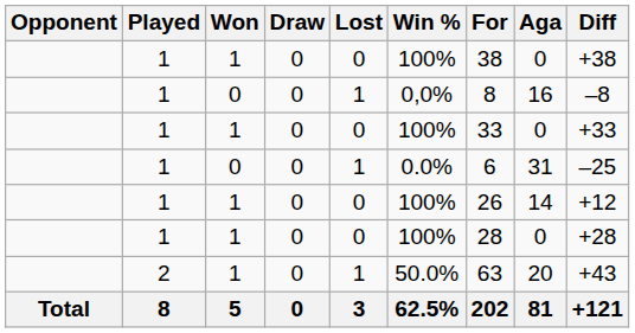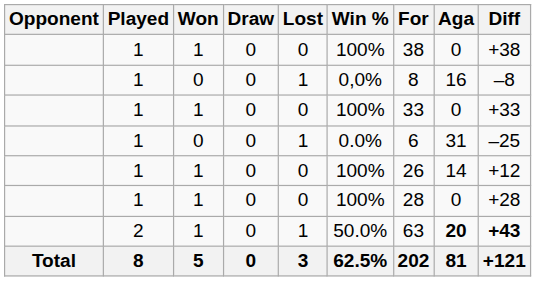2 | Aga: normal -> bold
2 | Diff: normal -> bold
